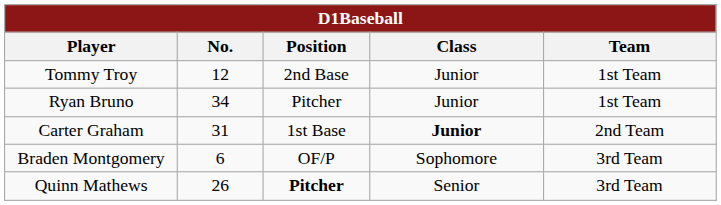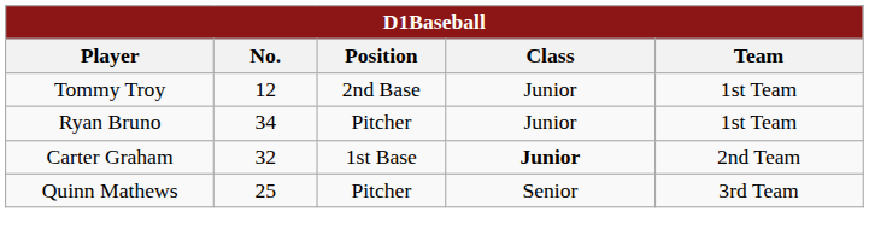Carter Graham | No.: 31 -> 32
- row: Braden Montgomery | 6 | OF/P | Sophomore | 3rd Team
Quinn Mathews | No.: 26 -> 25
Quinn Mathews | Position: bold -> normal
